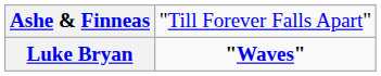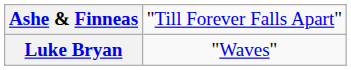Luke Bryan | column 2: bold -> normal
